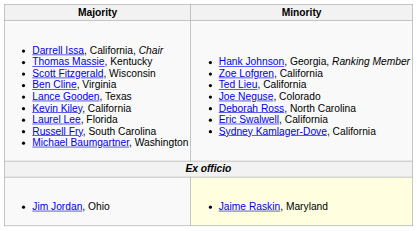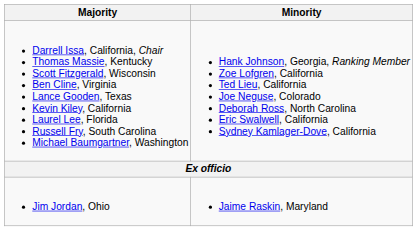Jim Jordan, Ohio | Minority: lightyellow background -> no background
